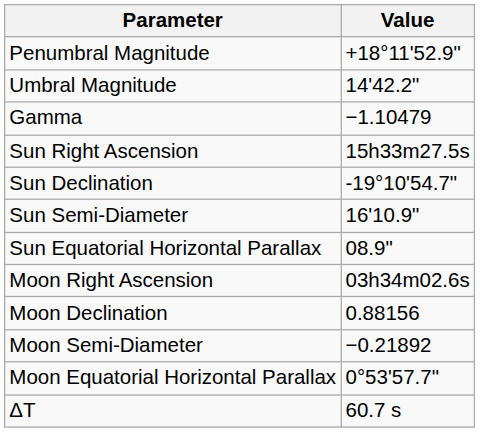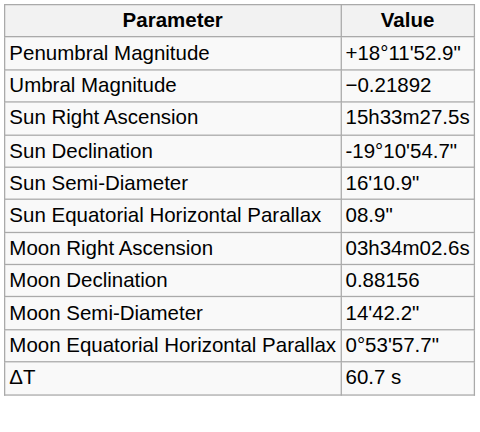Umbral Magnitude | Value: 14'42.2" -> −0.21892
- row: Gamma | −1.10479
Moon Semi-Diameter | Value: −0.21892 -> 14'42.2"
